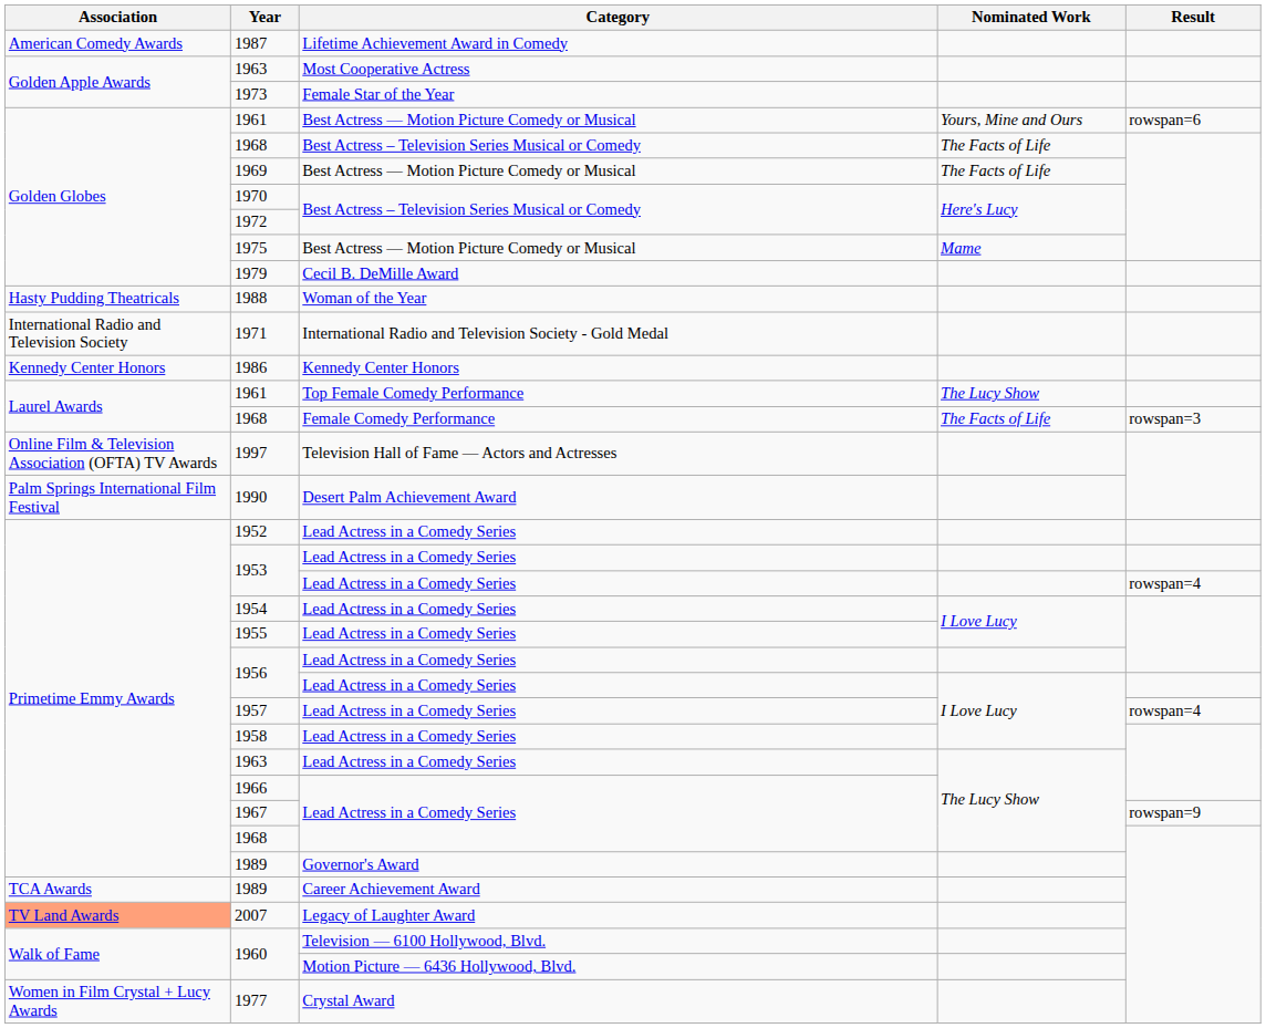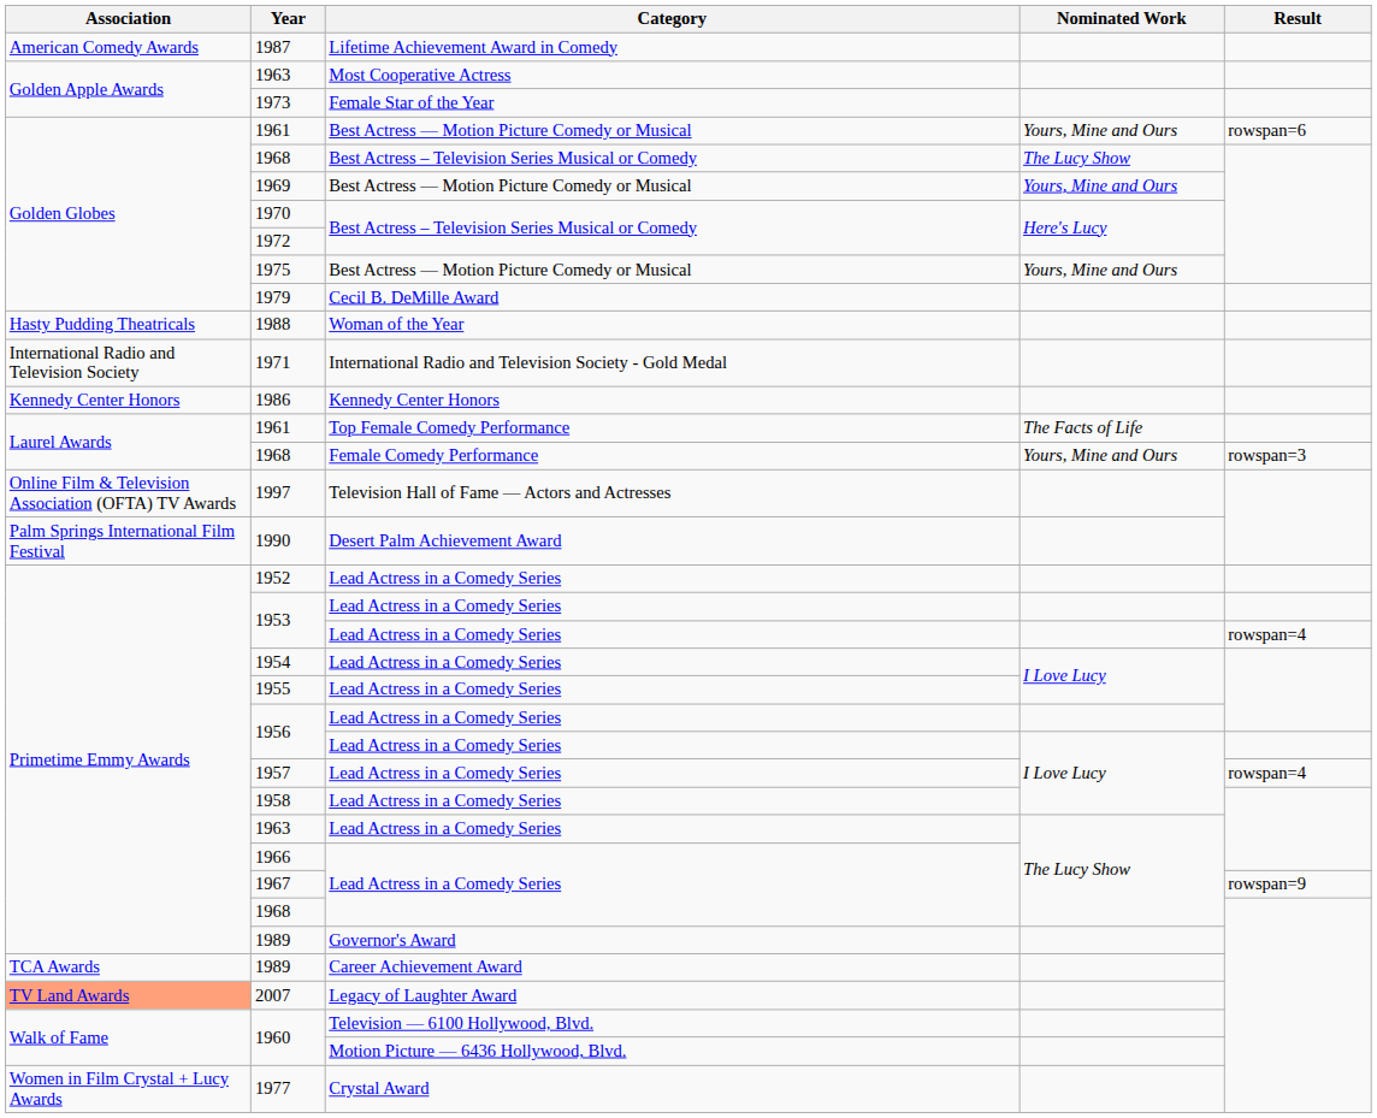1968 / Best Actress – Television Series Musical or Comedy | Nominated Work: The Facts of Life -> The Lucy Show
1969 | Nominated Work: The Facts of Life -> Yours, Mine and Ours
1975 | Nominated Work: Mame -> Yours, Mine and Ours
1961 / Top Female Comedy Performance | Nominated Work: The Lucy Show -> The Facts of Life
1968 / Female Comedy Performance | Nominated Work: The Facts of Life -> Yours, Mine and Ours
